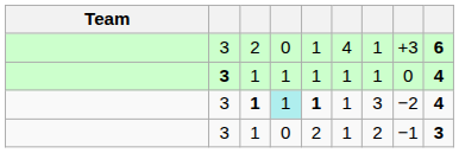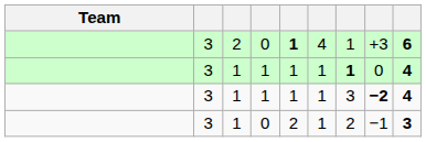row 2 | column 5: normal -> bold
row 3 | column 2: bold -> normal
row 3 | column 7: normal -> bold
row 4 | column 3: bold -> normal
row 4 | column 4: paleturquoise background -> no background
row 4 | column 5: bold -> normal
row 4 | column 8: normal -> bold
